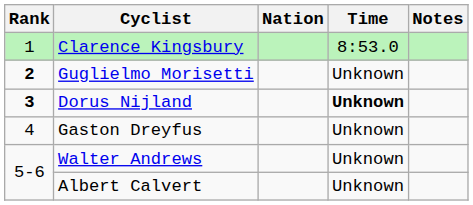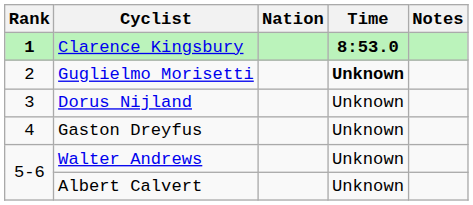Clarence Kingsbury | Rank: normal -> bold
Clarence Kingsbury | Time: normal -> bold
Guglielmo Morisetti | Rank: bold -> normal
Guglielmo Morisetti | Time: normal -> bold
Dorus Nijland | Rank: bold -> normal
Dorus Nijland | Time: bold -> normal
